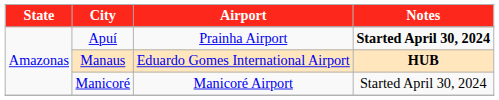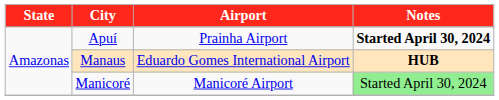Manicoré | Notes: no background -> lightgreen background
